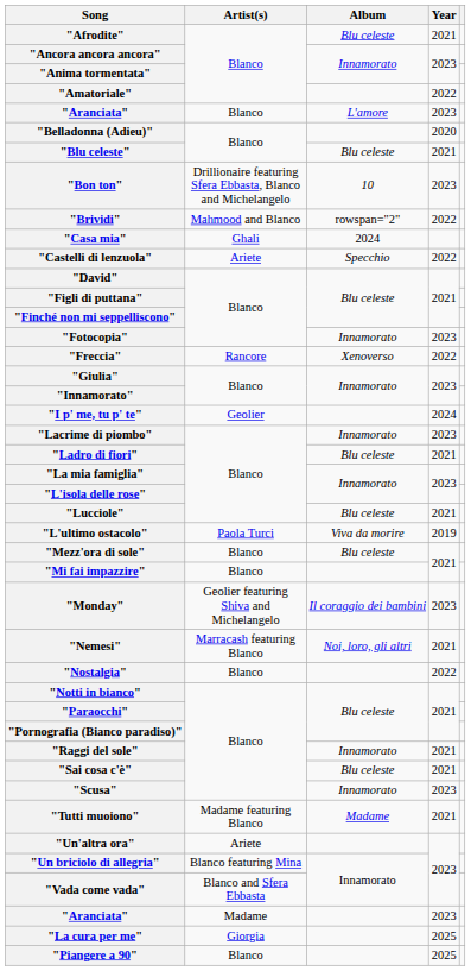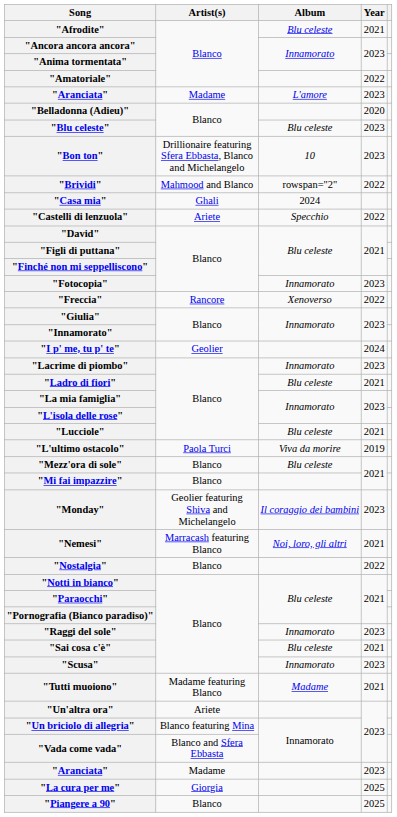"Aranciata" / L'amore | Artist(s): Blanco -> Madame
"Blu celeste" | Year: 2021 -> 2023
"Raggi del sole" | Year: 2021 -> 2023
